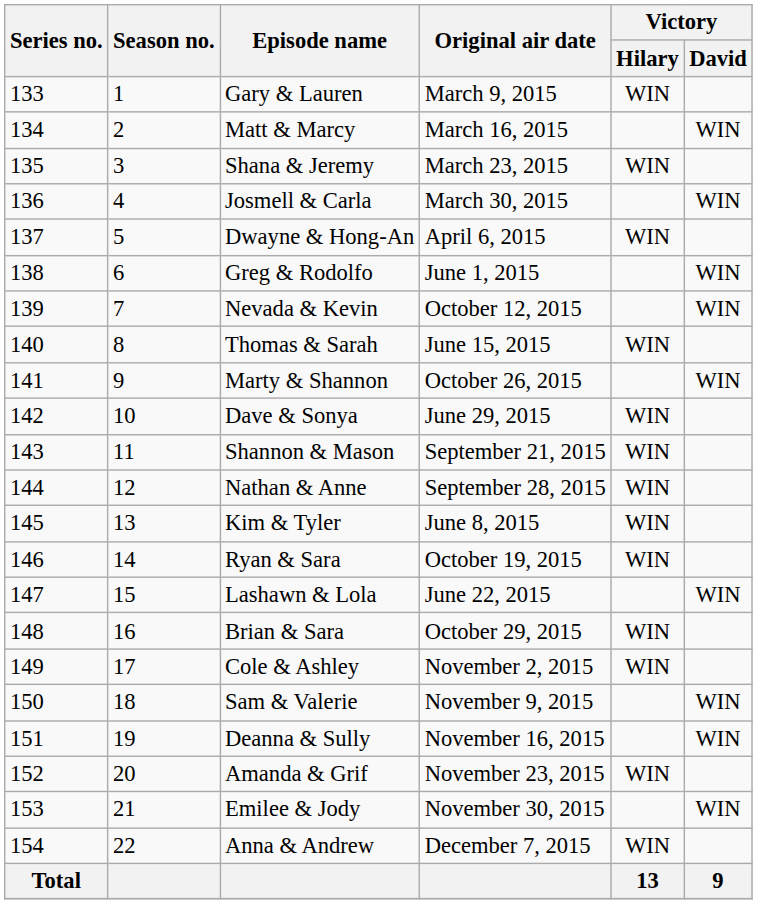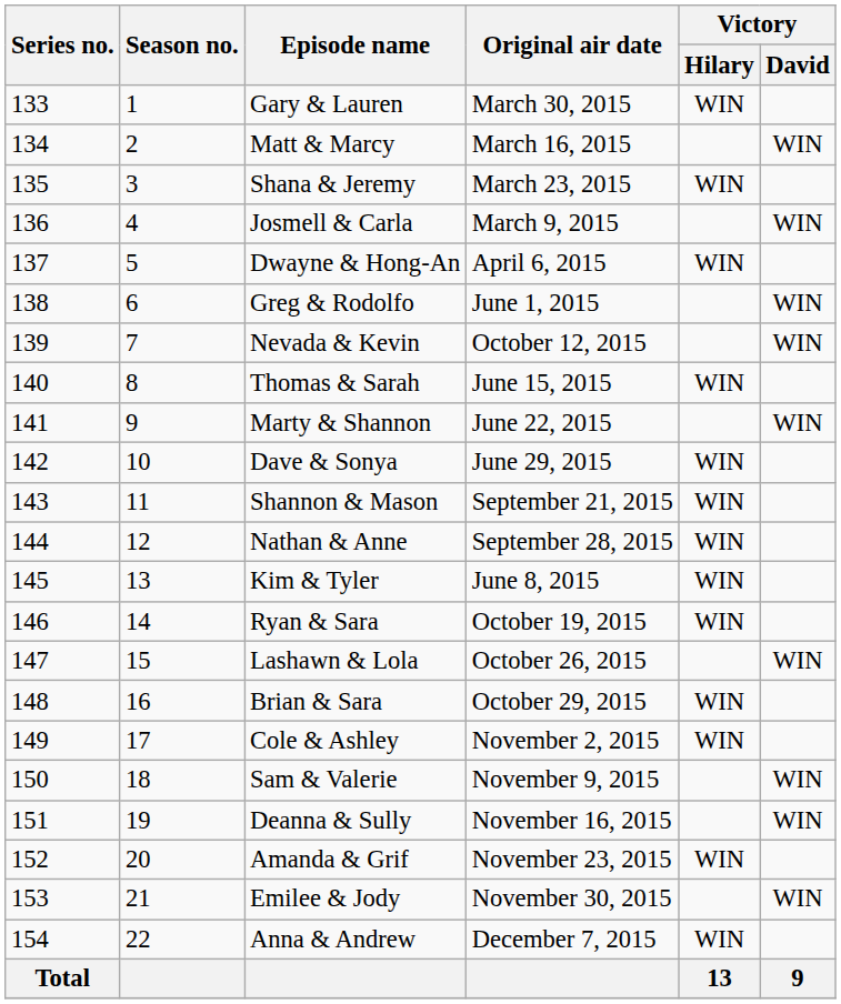Gary & Lauren | Original air date: March 9, 2015 -> March 30, 2015
Josmell & Carla | Original air date: March 30, 2015 -> March 9, 2015
Marty & Shannon | Original air date: October 26, 2015 -> June 22, 2015
Lashawn & Lola | Original air date: June 22, 2015 -> October 26, 2015
